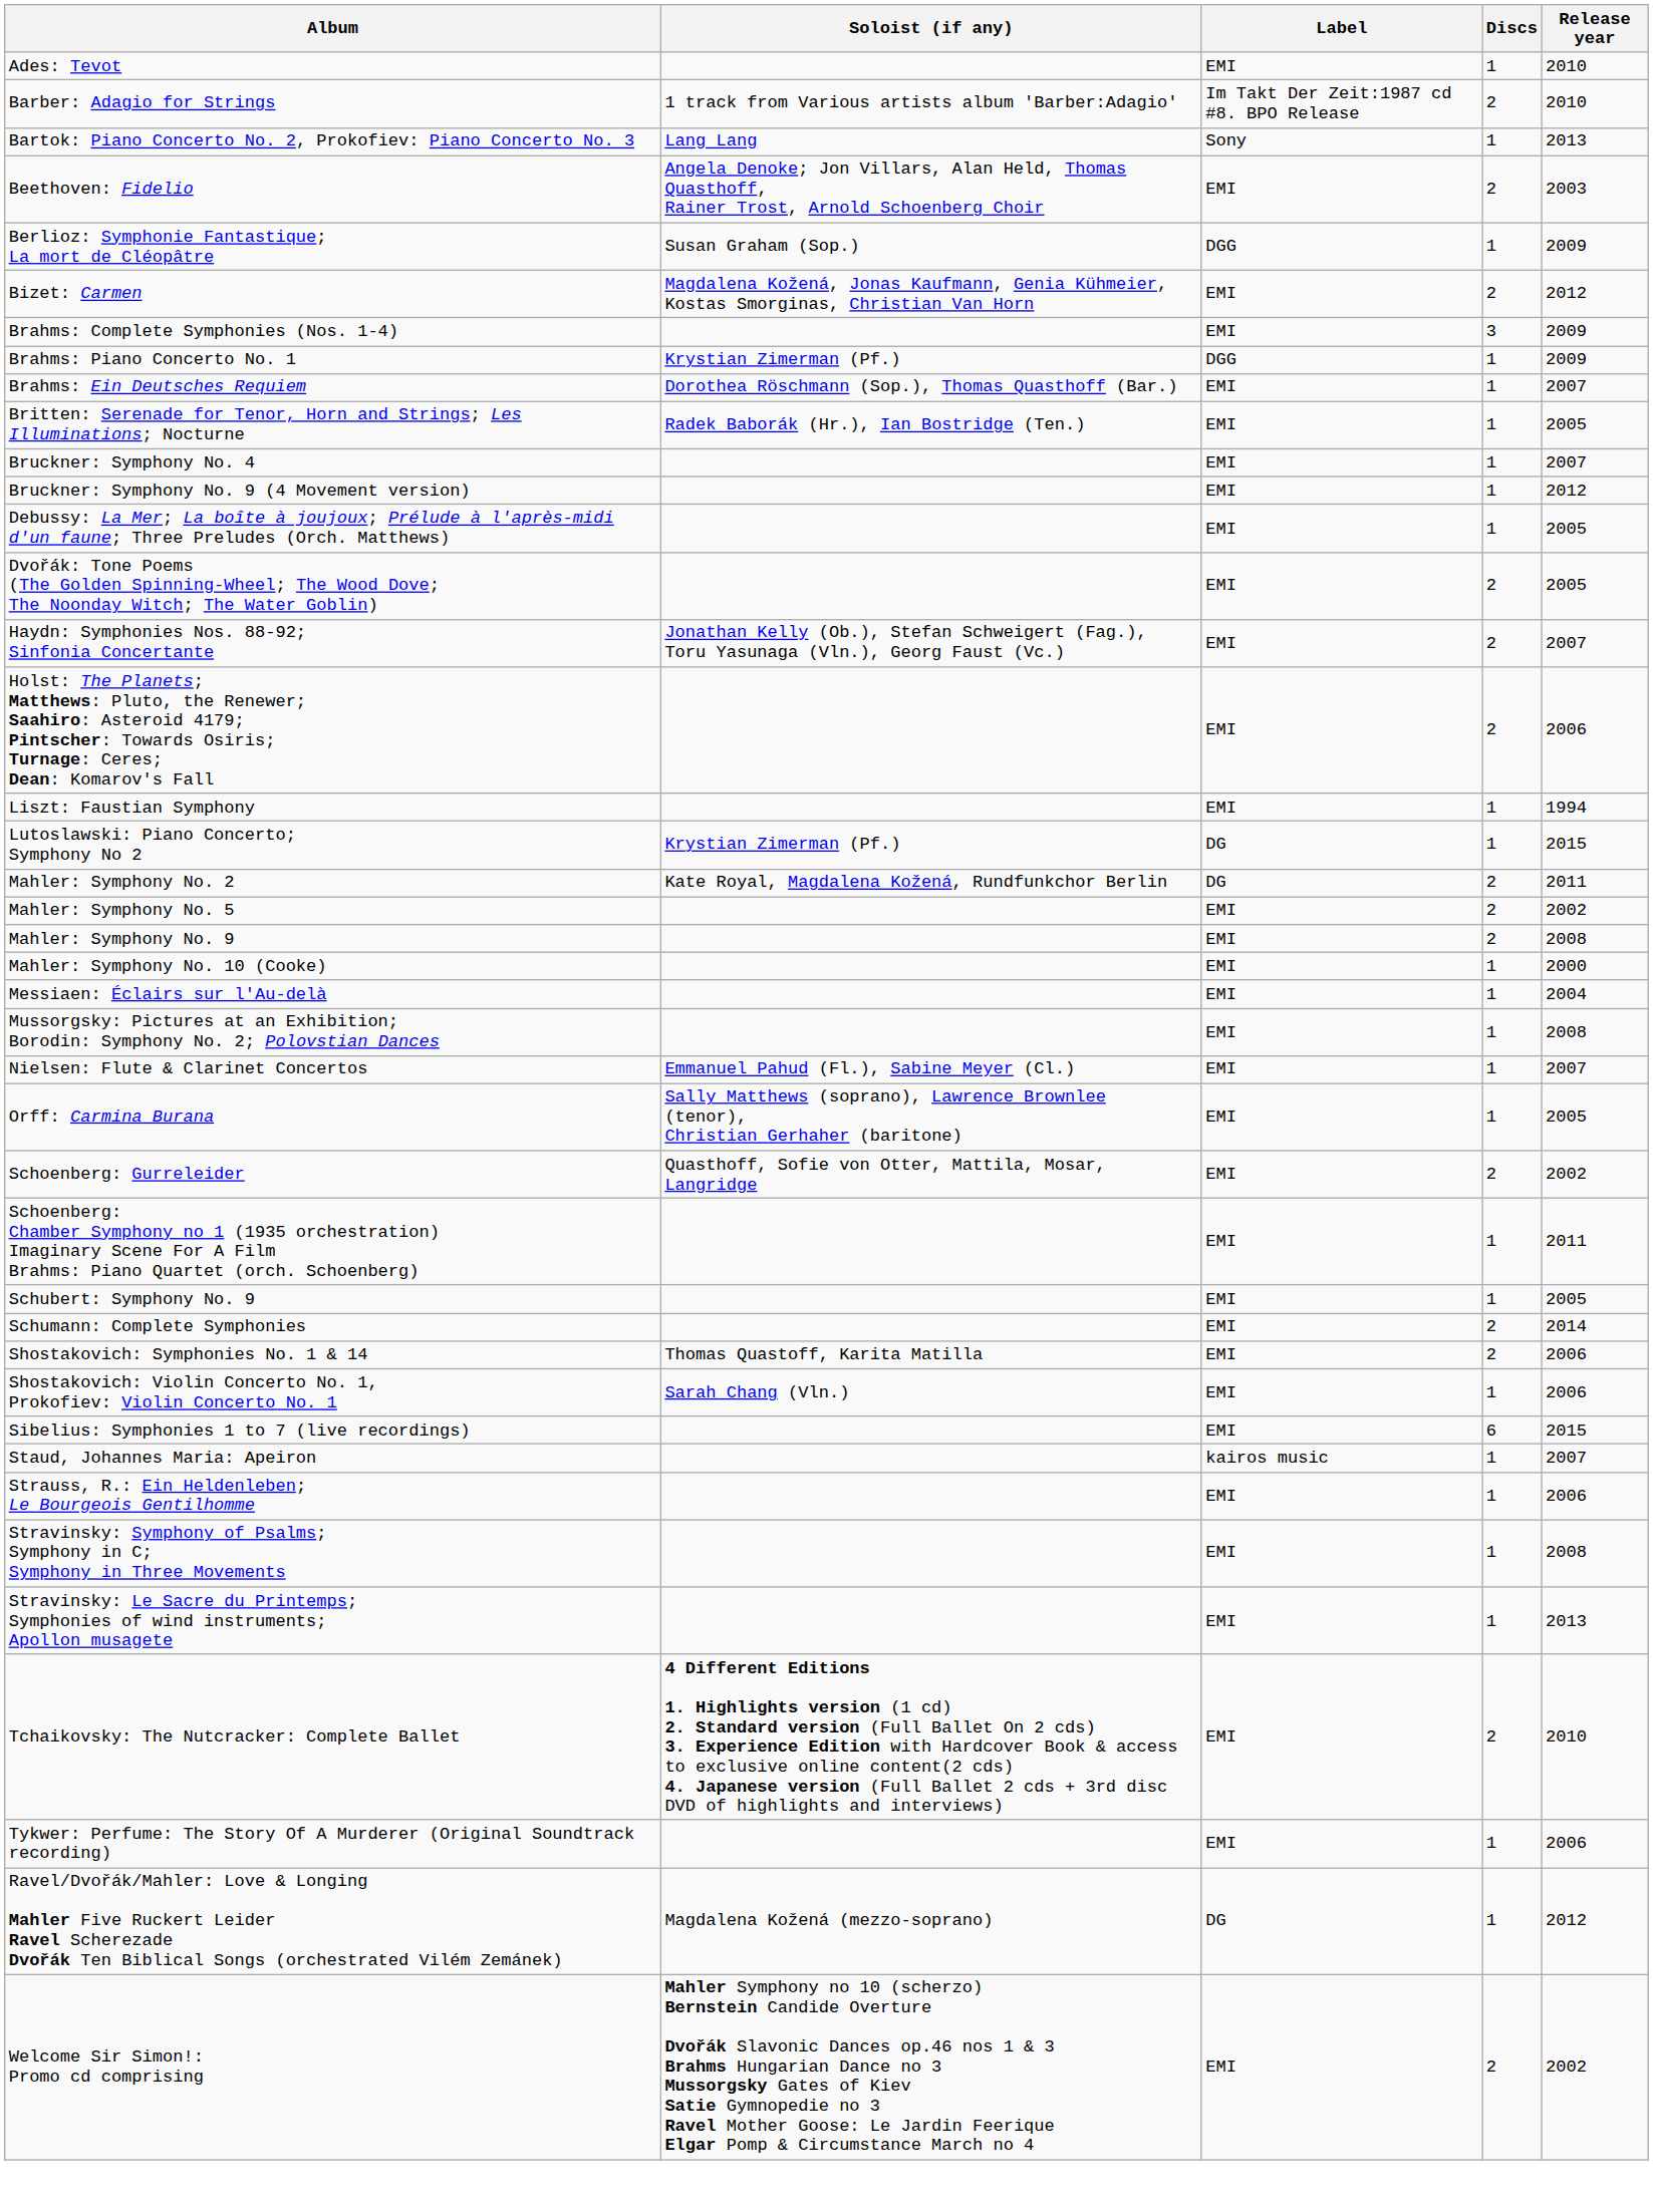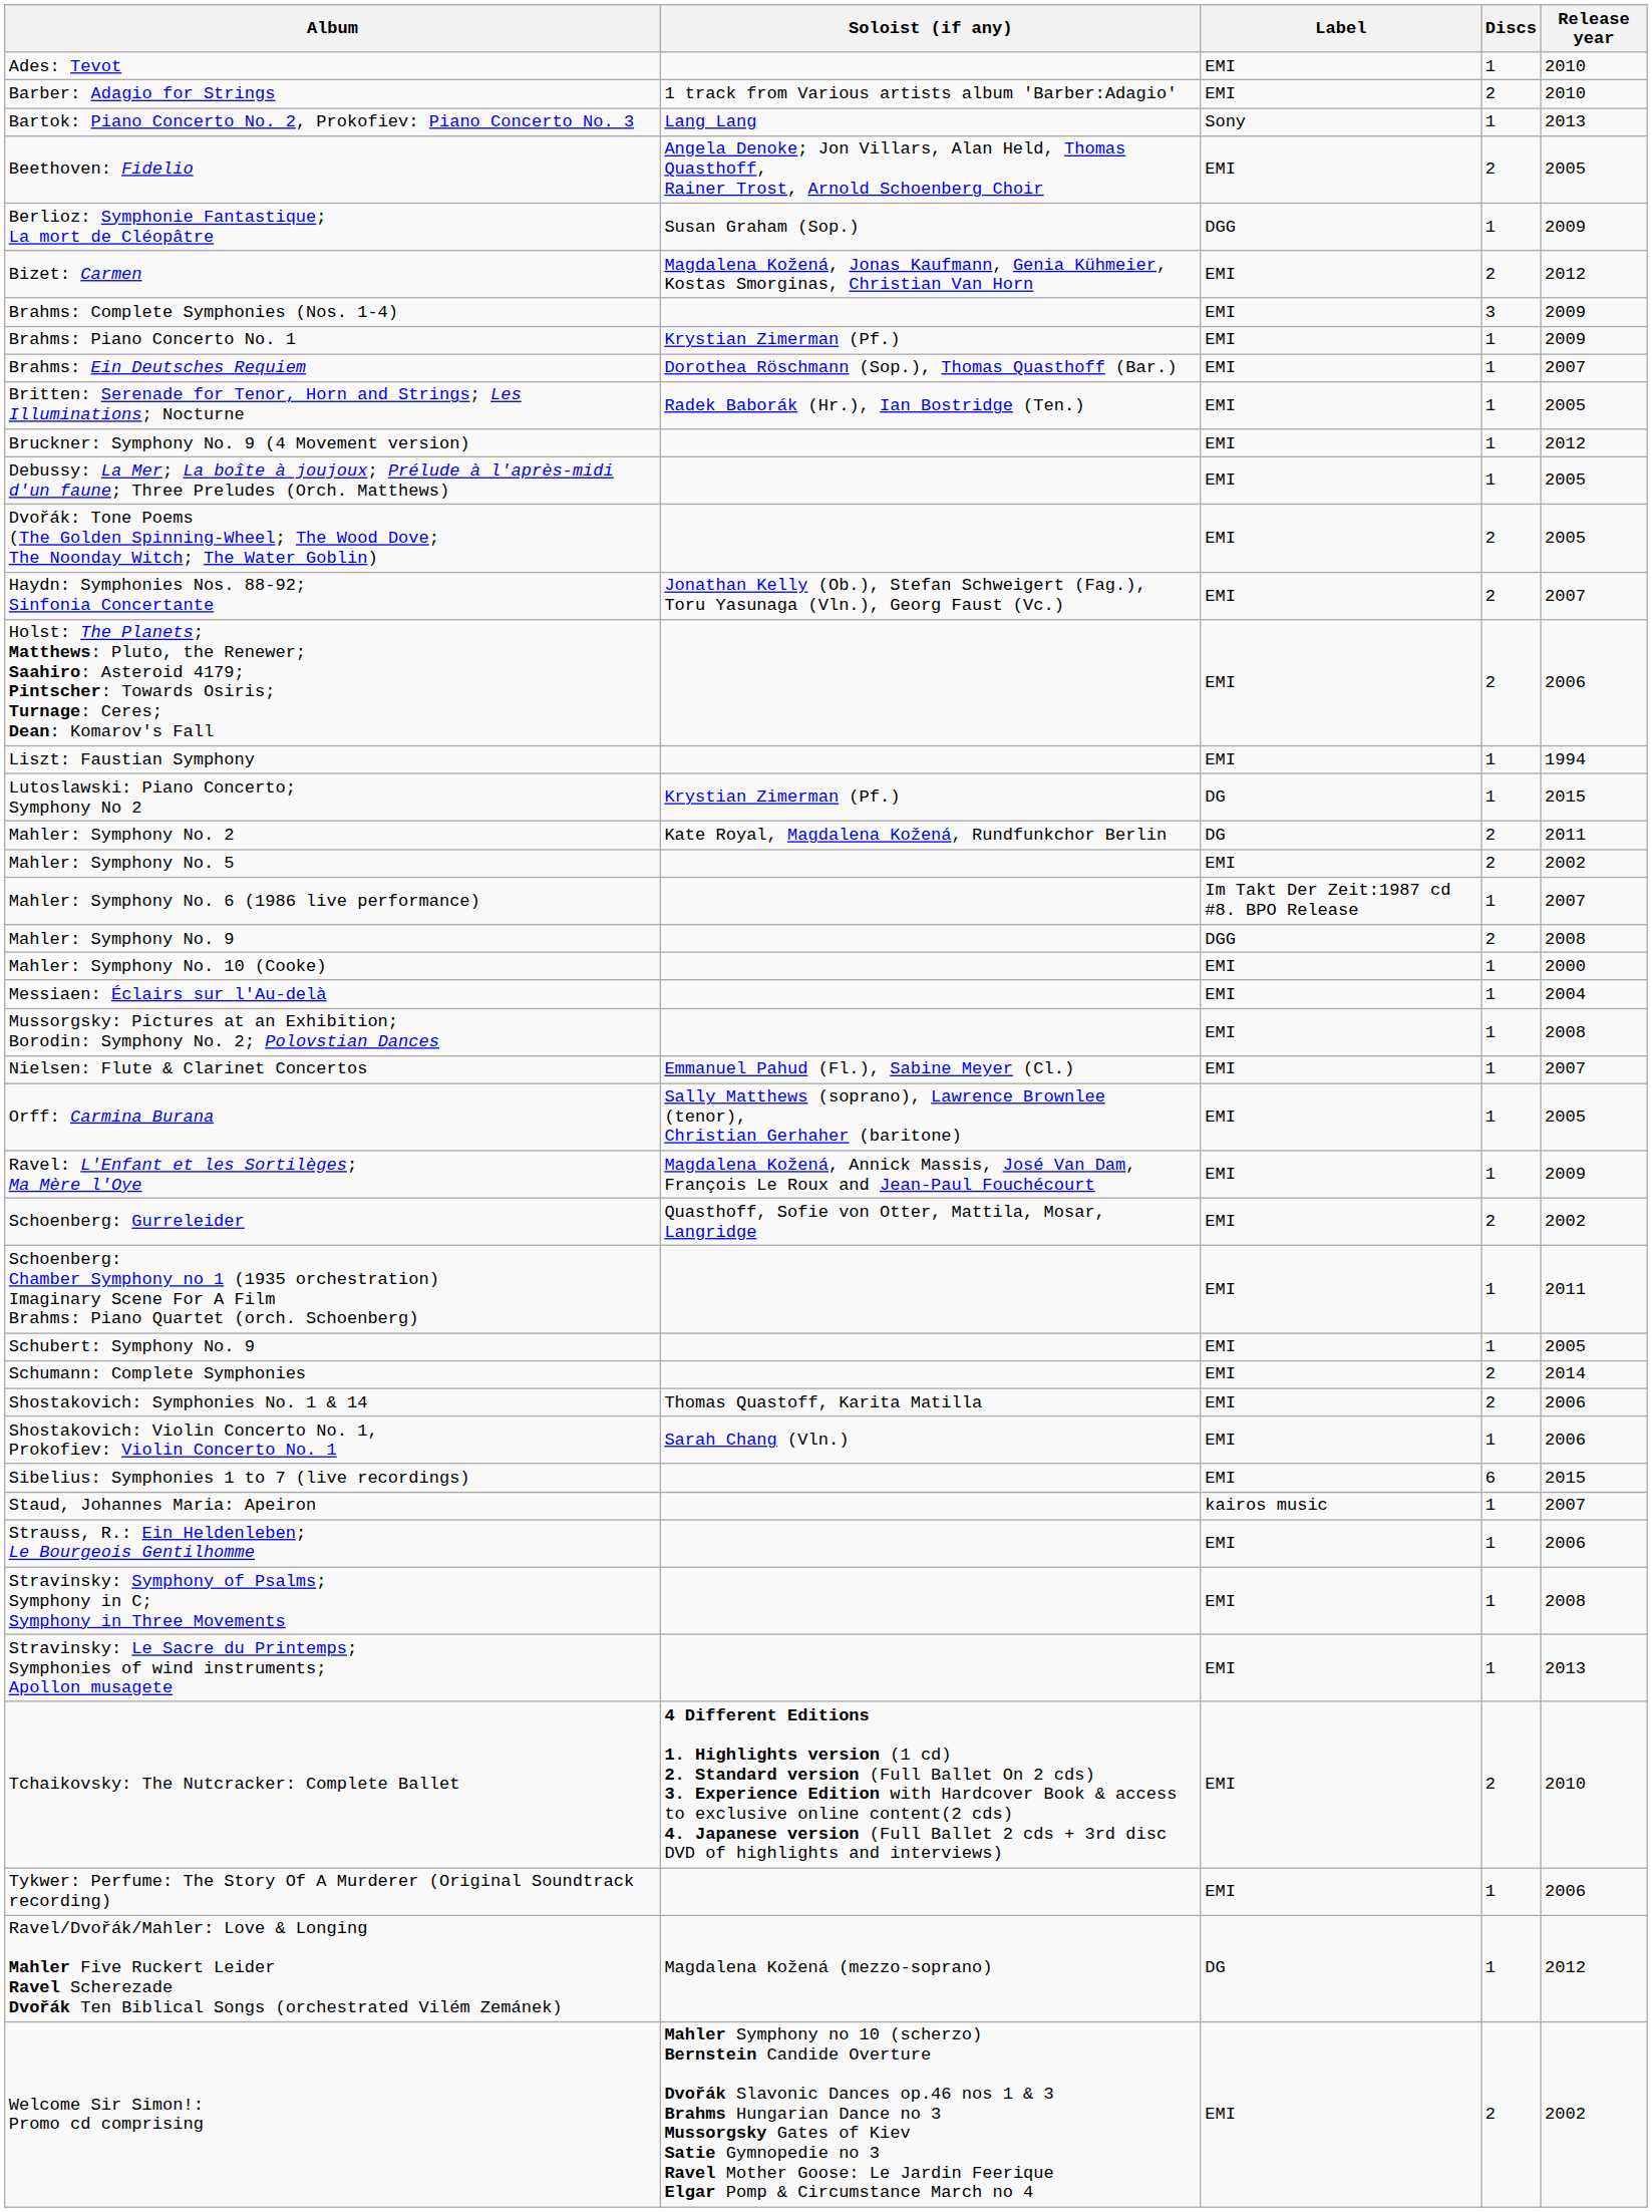Barber: Adagio for Strings | Label: Im Takt Der Zeit:1987 cd #8. BPO Release -> EMI
Beethoven: Fidelio | Release year: 2003 -> 2005
Brahms: Piano Concerto No. 1 | Label: DGG -> EMI
- row: Bruckner: Symphony No. 4 | EMI | 1 | 2007
+ row: Mahler: Symphony No. 6 (1986 live performance) | Im Takt Der Zeit:1987 cd #8. BPO Release | 1 | 2007
Mahler: Symphony No. 9 | Label: EMI -> DGG
+ row: Ravel: L'Enfant et les Sortilèges; Ma Mère l'Oye | Magdalena Kožená, Annick Massis, José Van Dam, François Le Roux and Jean-Paul Fouchécourt | EMI | 1 | 2009
